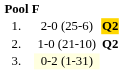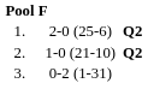1. | column 3: gold background -> no background
3. | column 2: lightyellow background -> no background
